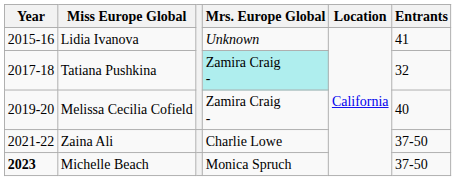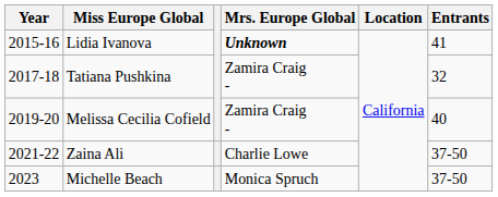Lidia Ivanova | Mrs. Europe Global: normal -> bold
Tatiana Pushkina | Mrs. Europe Global: paleturquoise background -> no background
Michelle Beach | Year: bold -> normal
